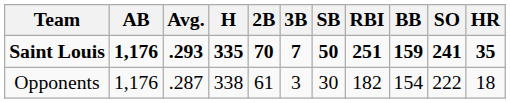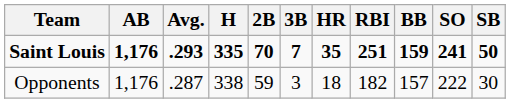columns swapped: HR <-> SB
Opponents | 2B: 61 -> 59
Opponents | BB: 154 -> 157
